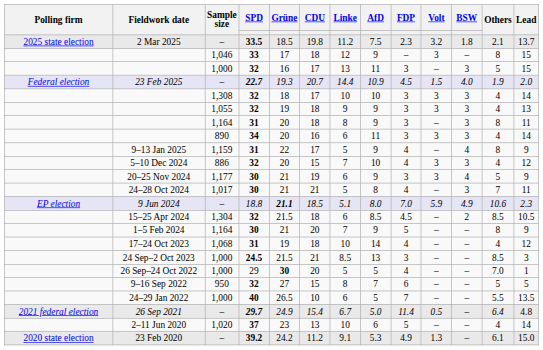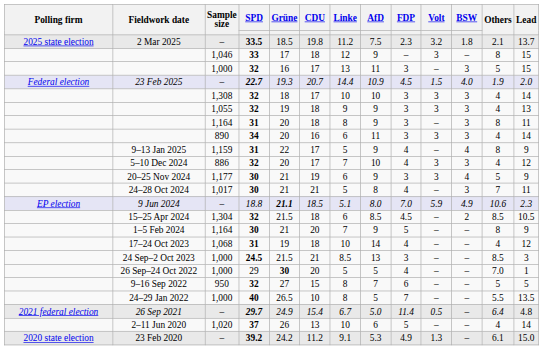5–10 Dec 2024 | CDU: 15 -> 17
24–29 Jan 2022 | Linke: 6 -> 8
2–11 Jun 2020 | Grüne: 23 -> 26
